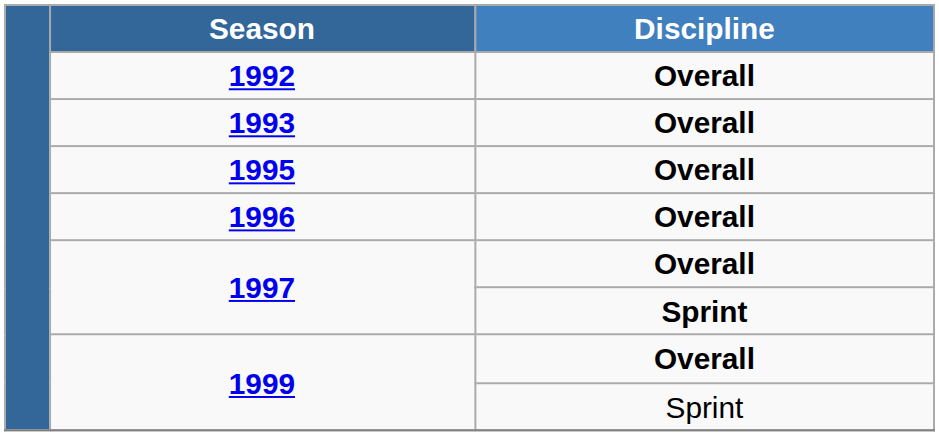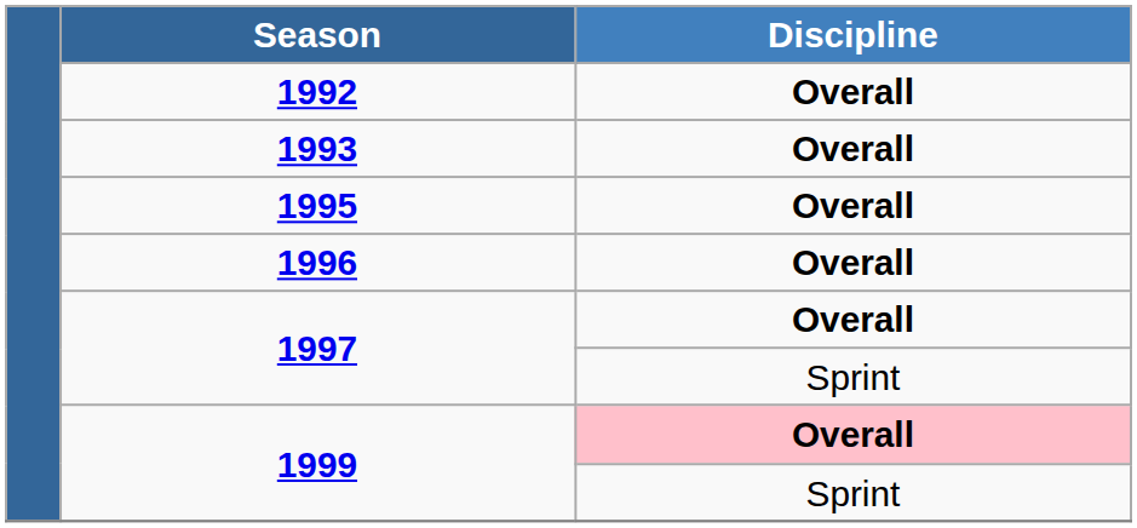1997 / Sprint | column 3: bold -> normal
1999 / Overall | column 3: no background -> pink background
